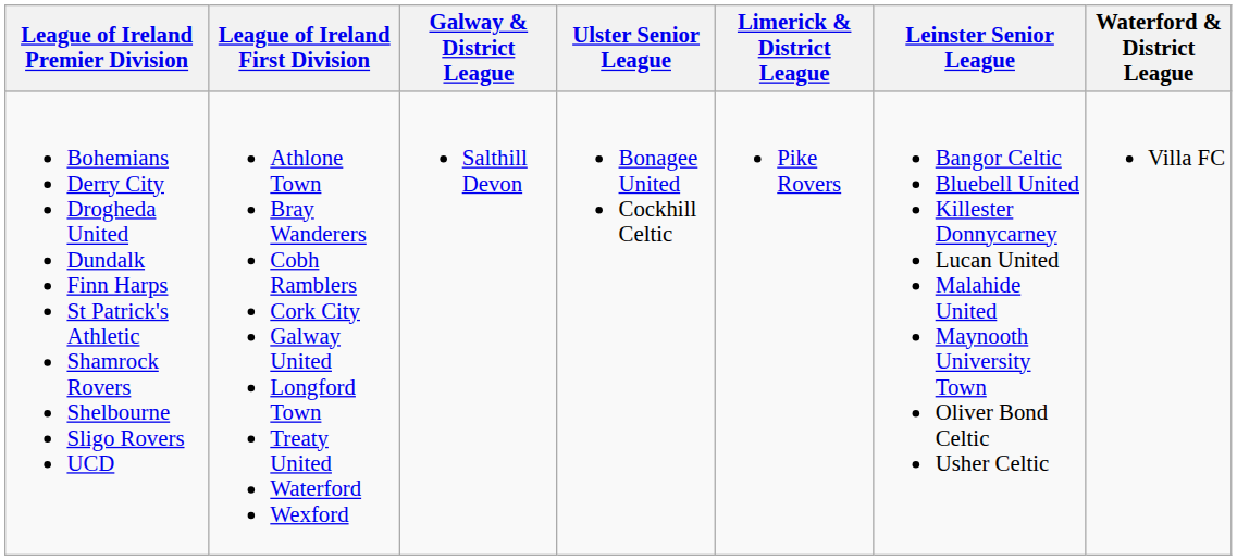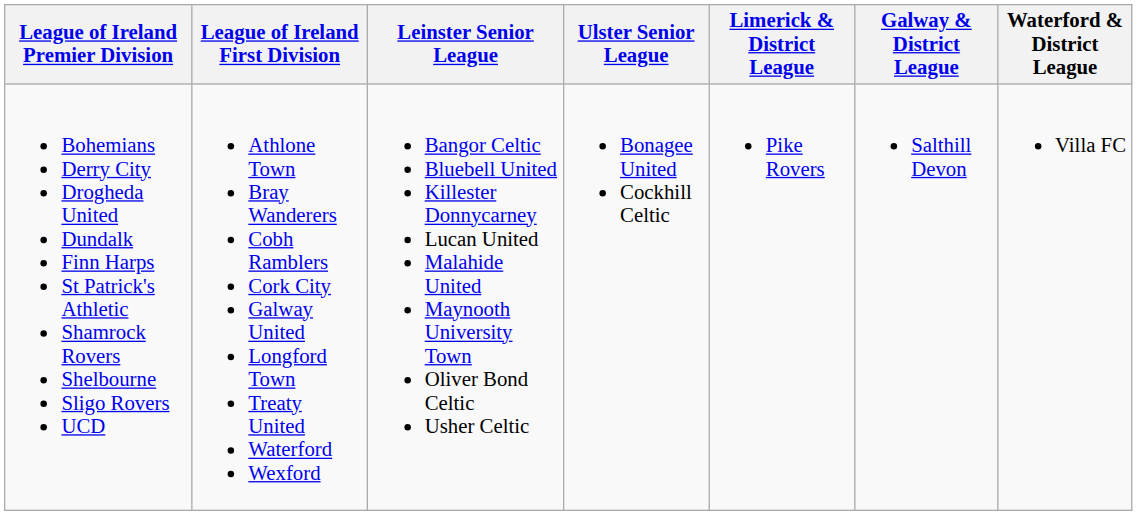columns swapped: Leinster Senior League <-> Galway & District League
